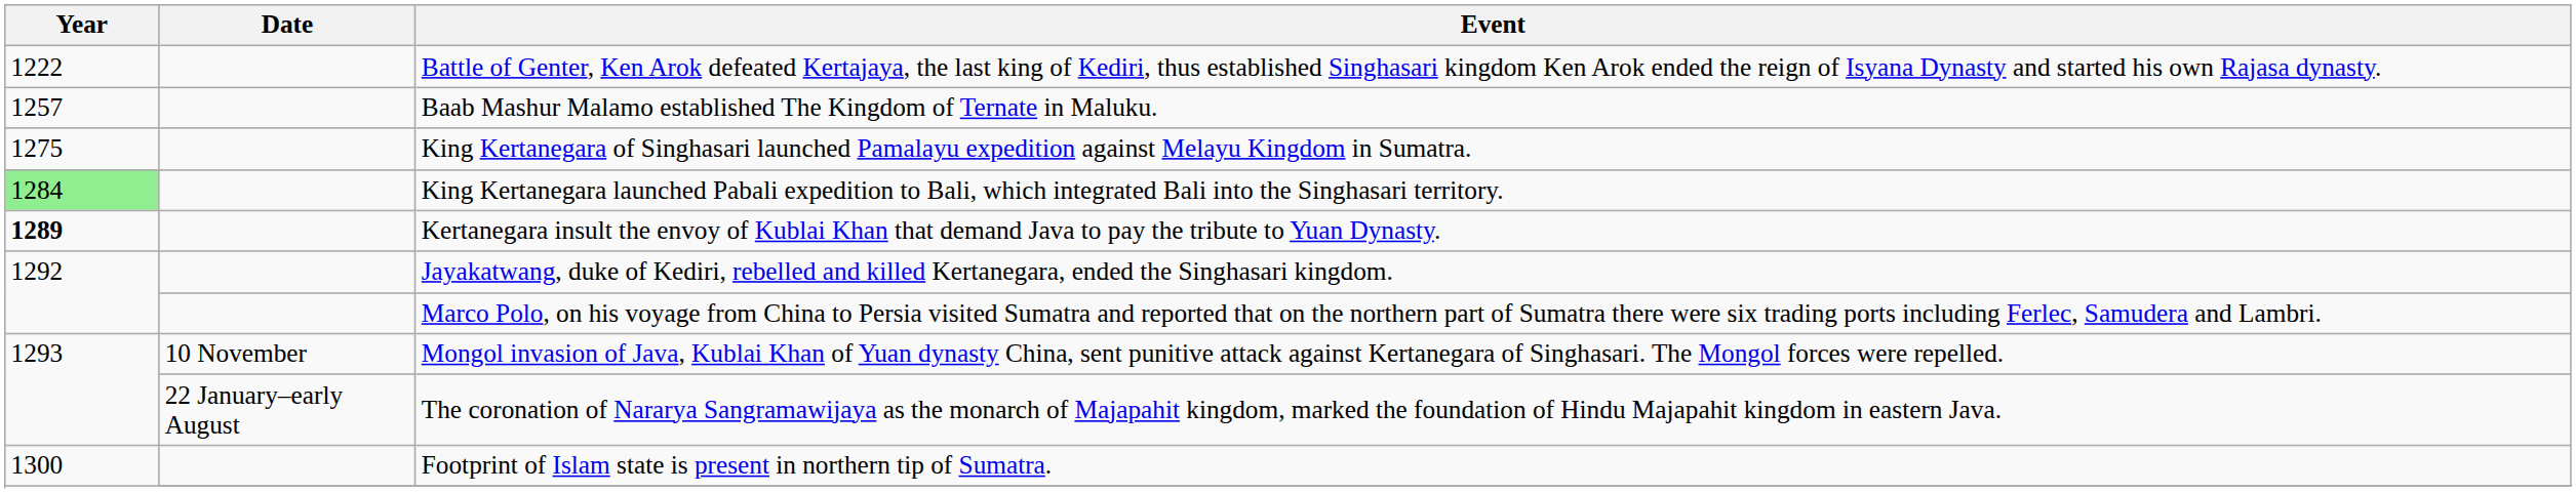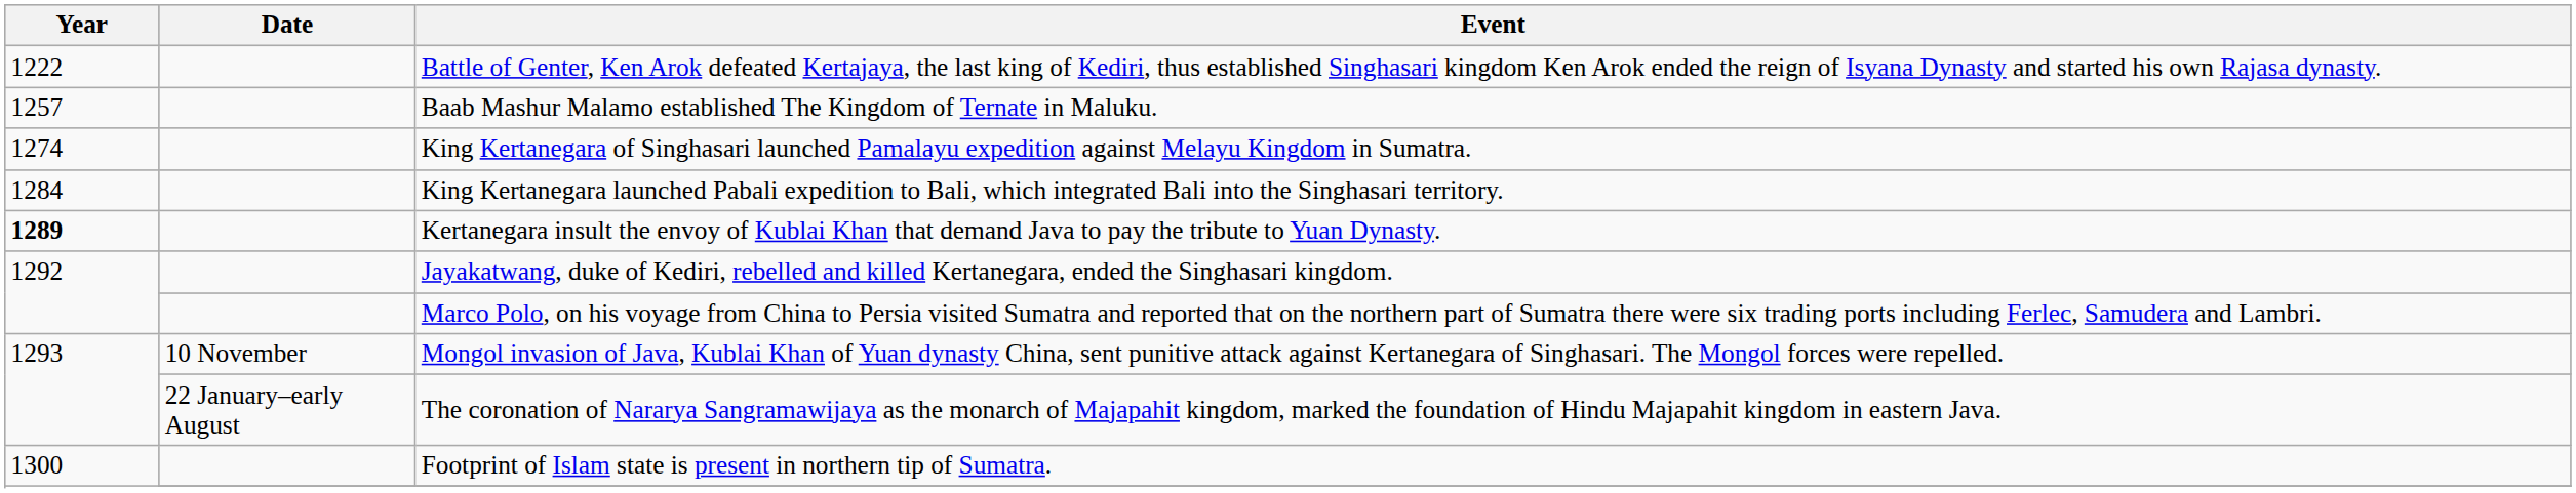row 4 | Year: 1275 -> 1274
row 5 | Year: lightgreen background -> no background
